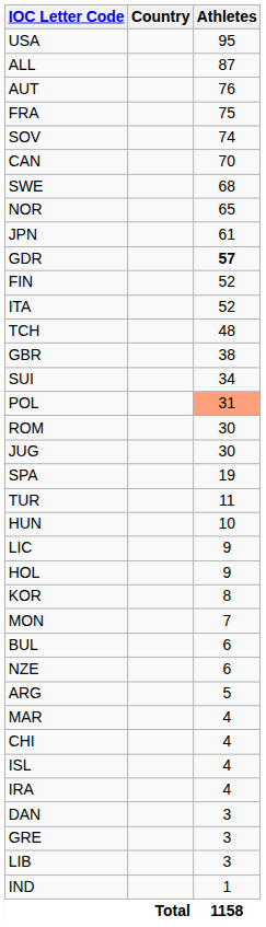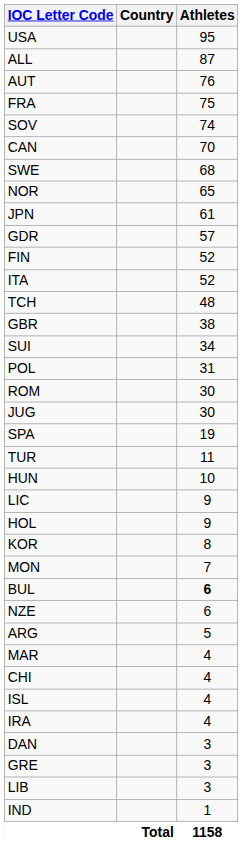GDR | Athletes: bold -> normal
POL | Athletes: lightsalmon background -> no background
BUL | Athletes: normal -> bold
